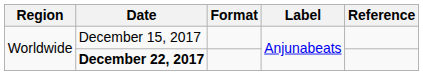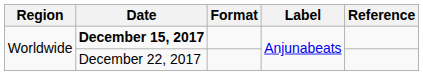December 15, 2017 | Date: normal -> bold
December 22, 2017 | Date: bold -> normal
